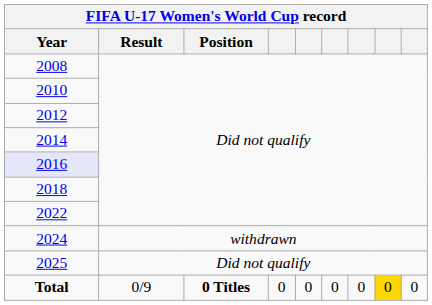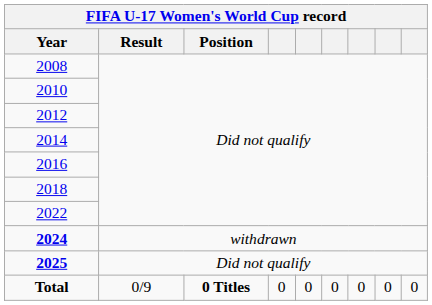2016 | Year: lavender background -> no background
2024 | Year: normal -> bold
2025 | Year: normal -> bold
Total | column 8: gold background -> no background
